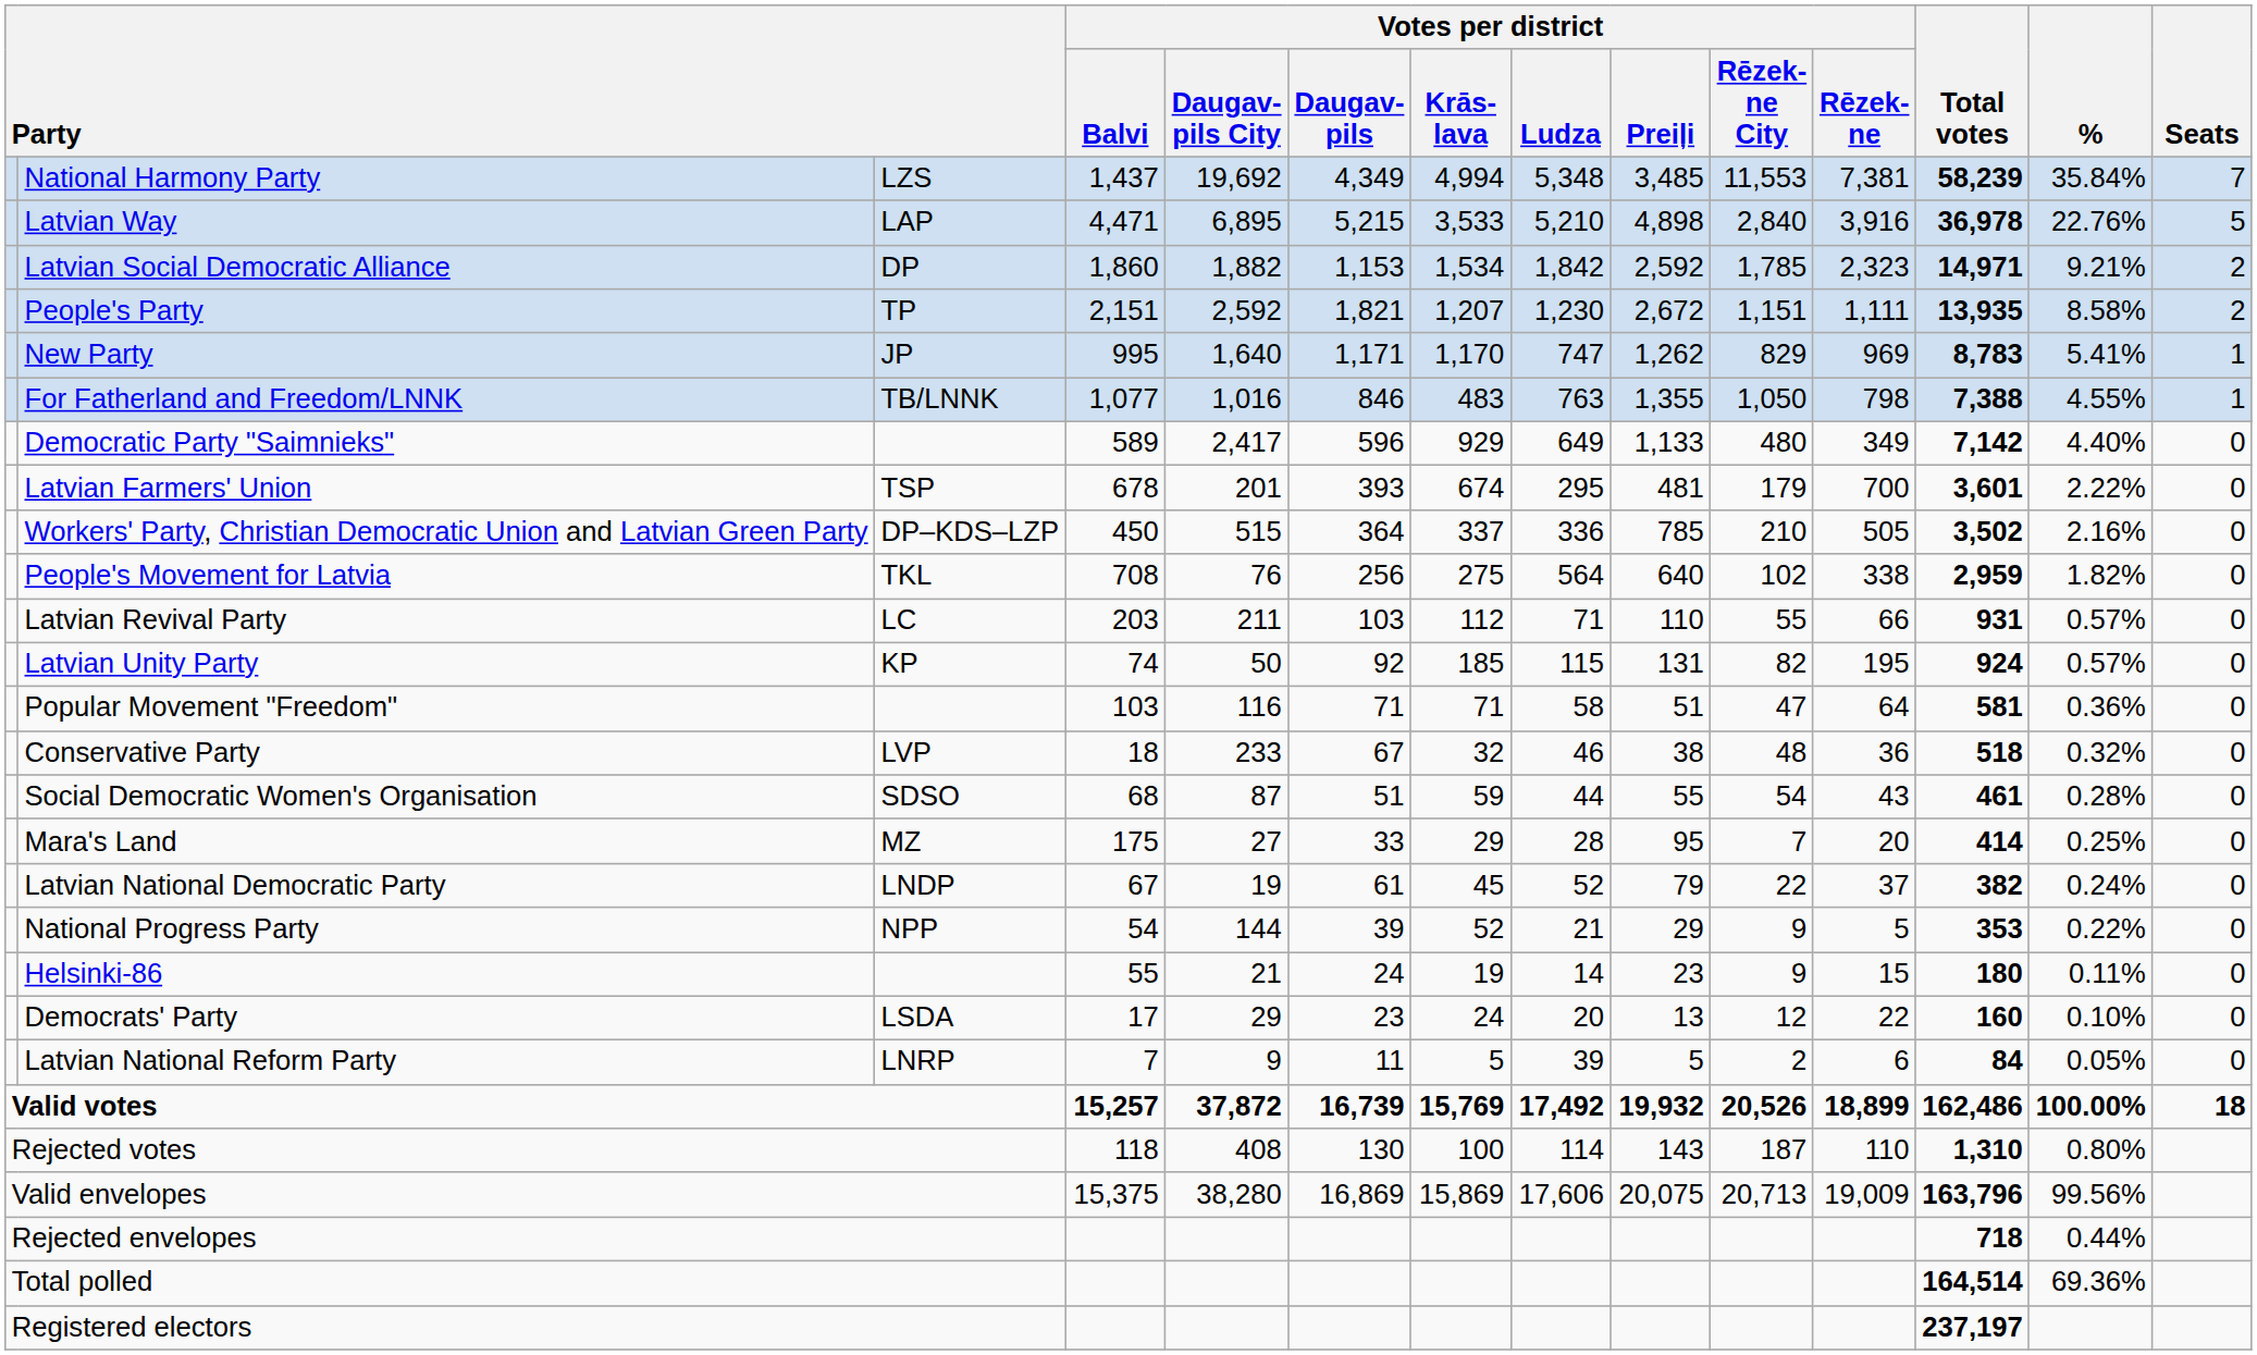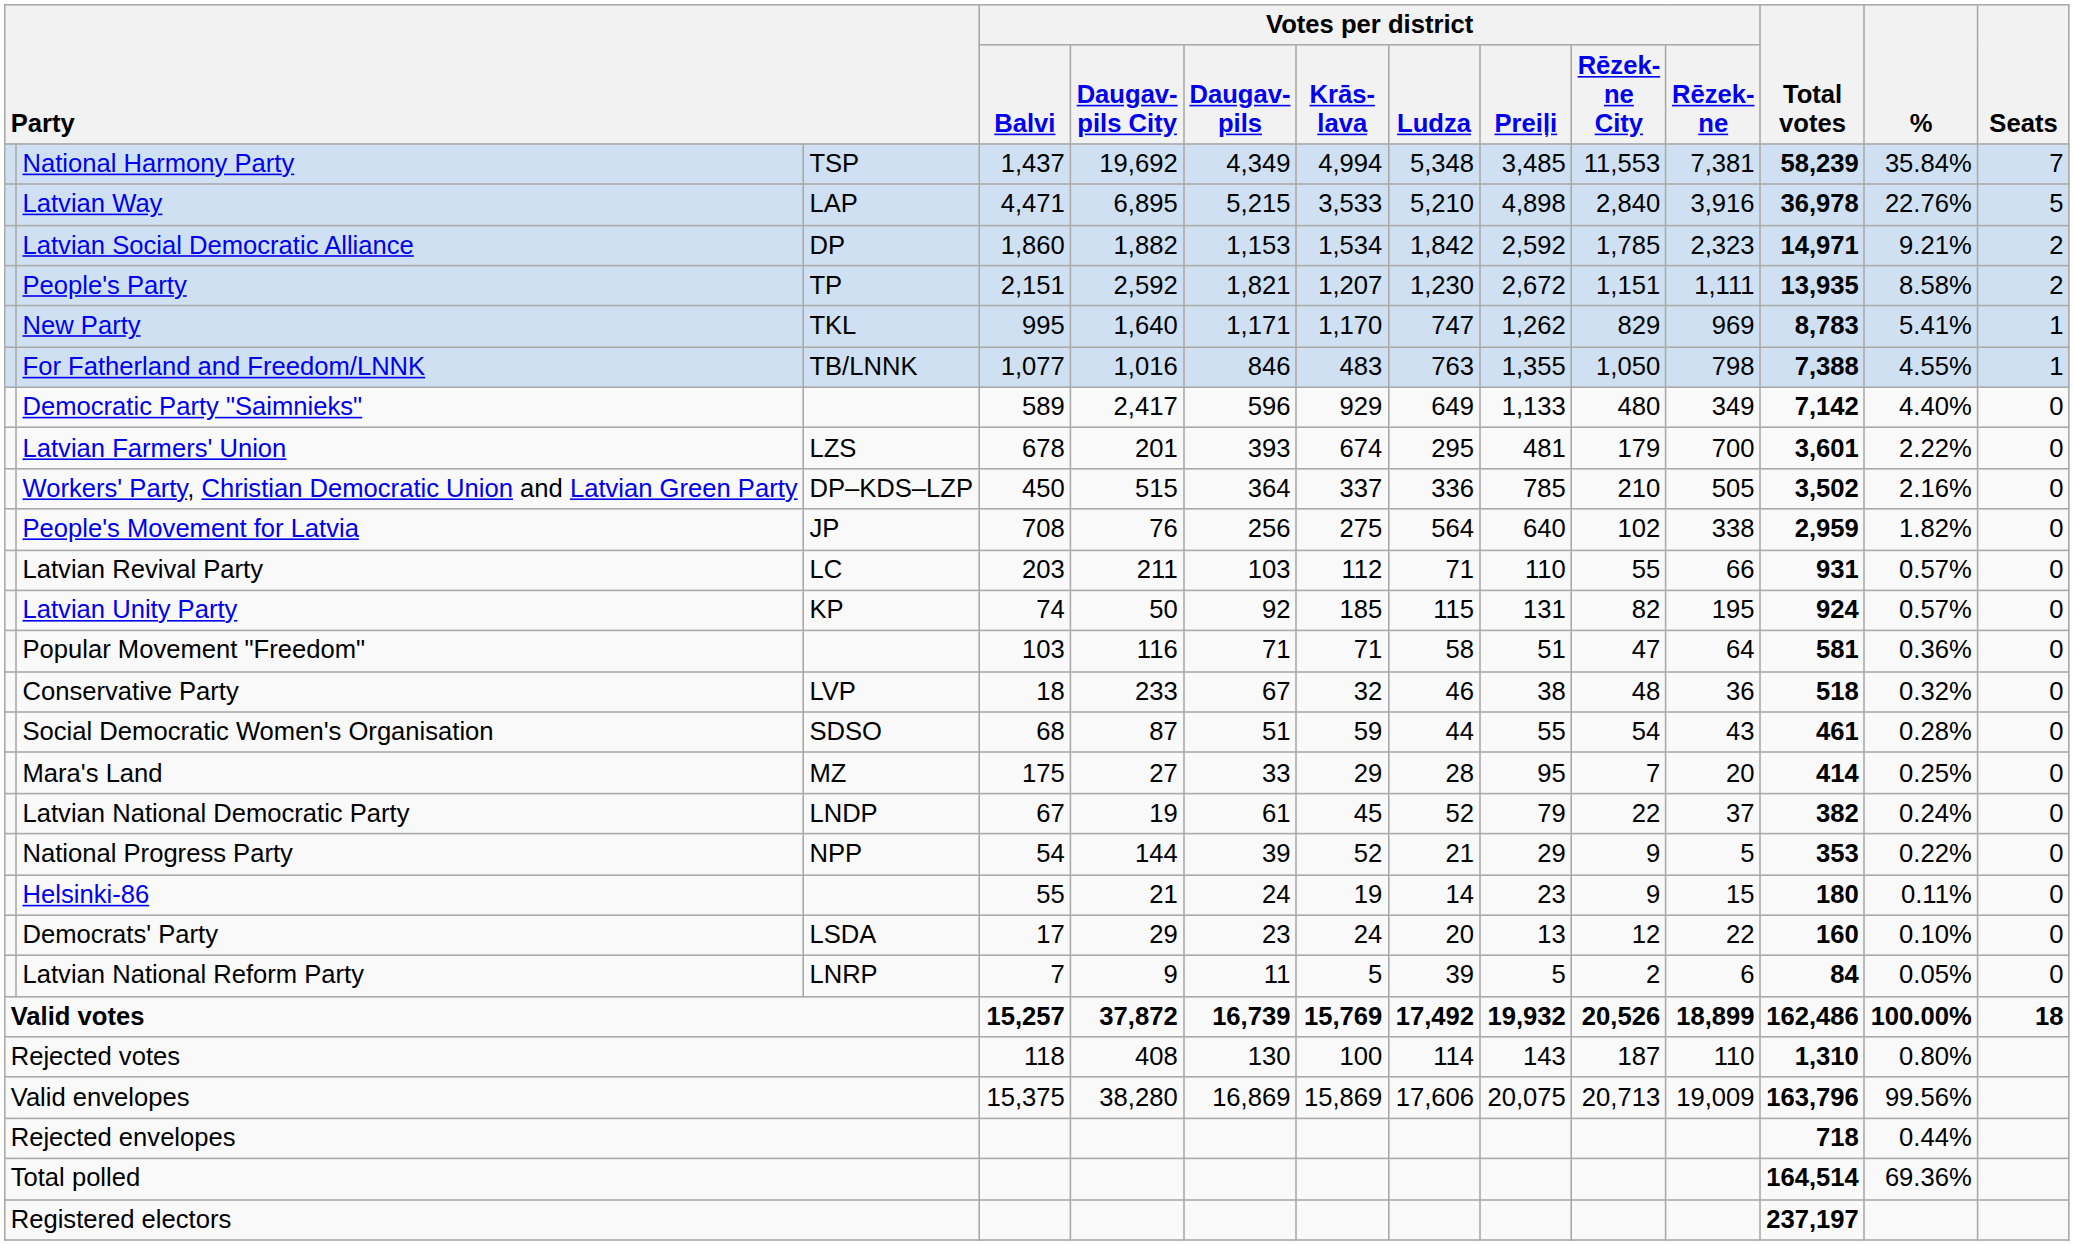National Harmony Party | column 3: LZS -> TSP
New Party | column 3: JP -> TKL
Latvian Farmers' Union | column 3: TSP -> LZS
People's Movement for Latvia | column 3: TKL -> JP
